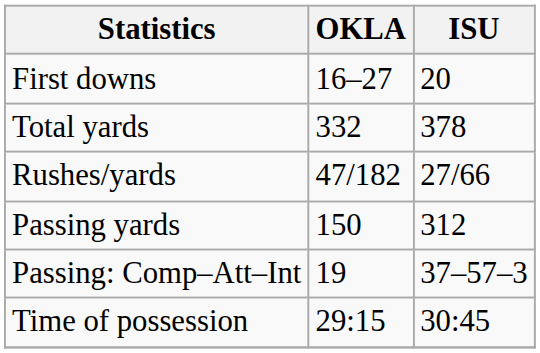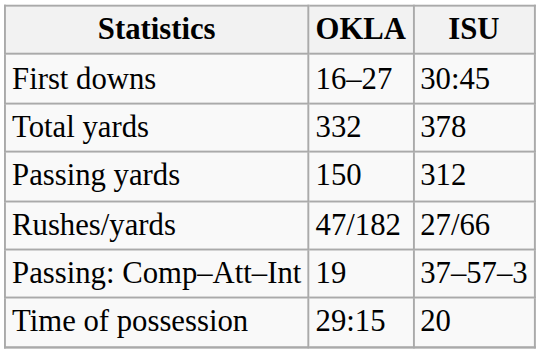First downs | ISU: 20 -> 30:45
rows swapped: Rushes/yards <-> Passing yards
Time of possession | ISU: 30:45 -> 20
